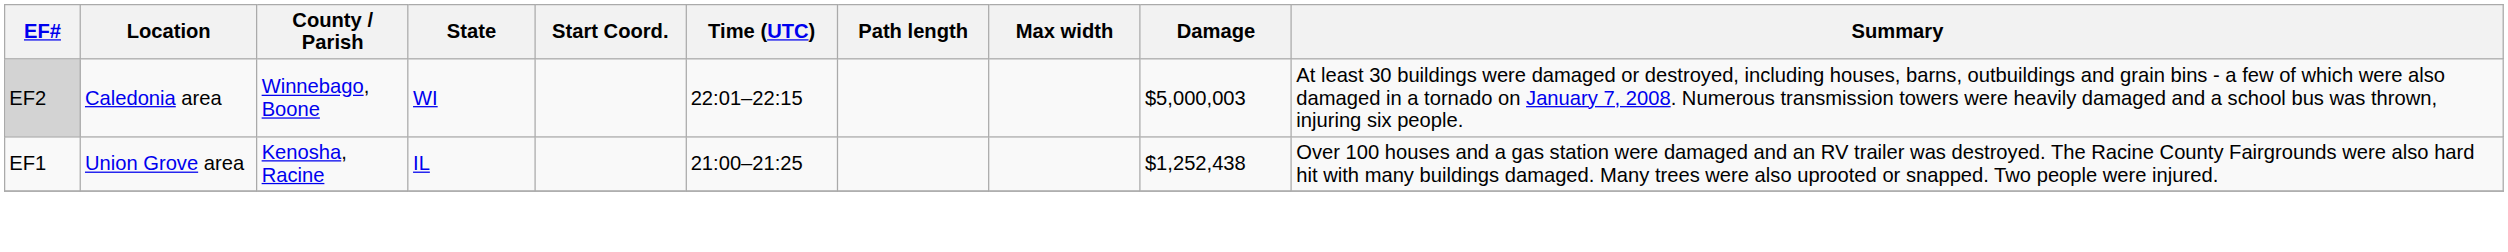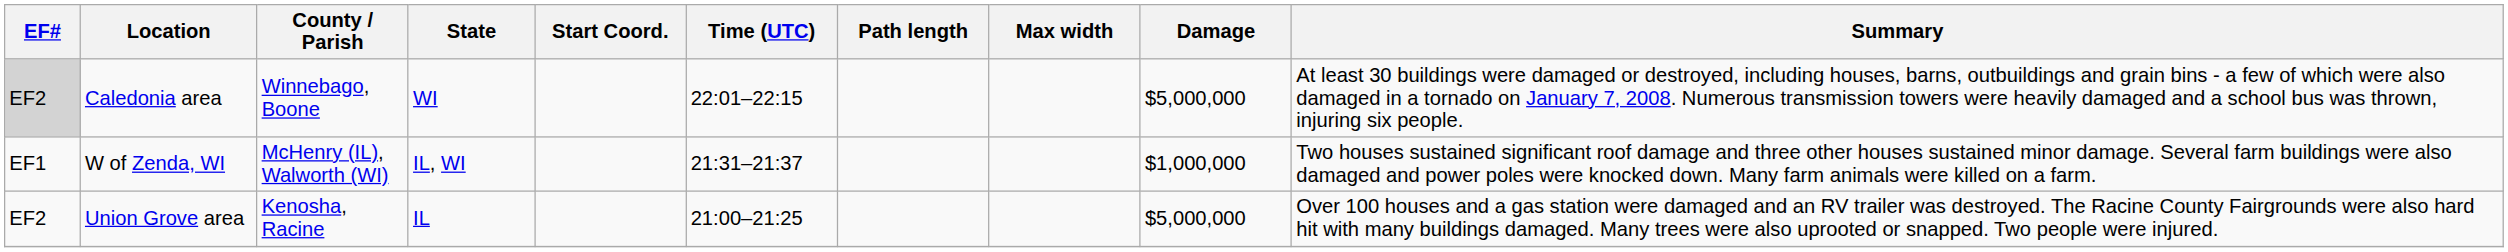Caledonia area | Damage: $5,000,003 -> $5,000,000
+ row: EF1 | W of Zenda, WI | McHenry (IL), Walworth (WI) | IL, WI | 21:31–21:37 | $1,000,000 | Two houses sustained significant roof damage and three other houses sustained minor damage. Several farm buildings were also damaged and power poles were knocked down. Many farm animals were killed on a farm.
Union Grove area | EF#: EF1 -> EF2
Union Grove area | Damage: $1,252,438 -> $5,000,000
